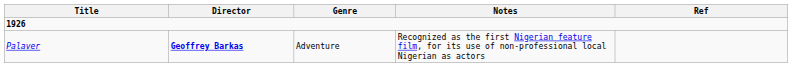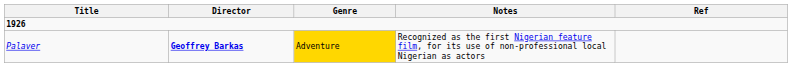Palaver | Genre: no background -> gold background
